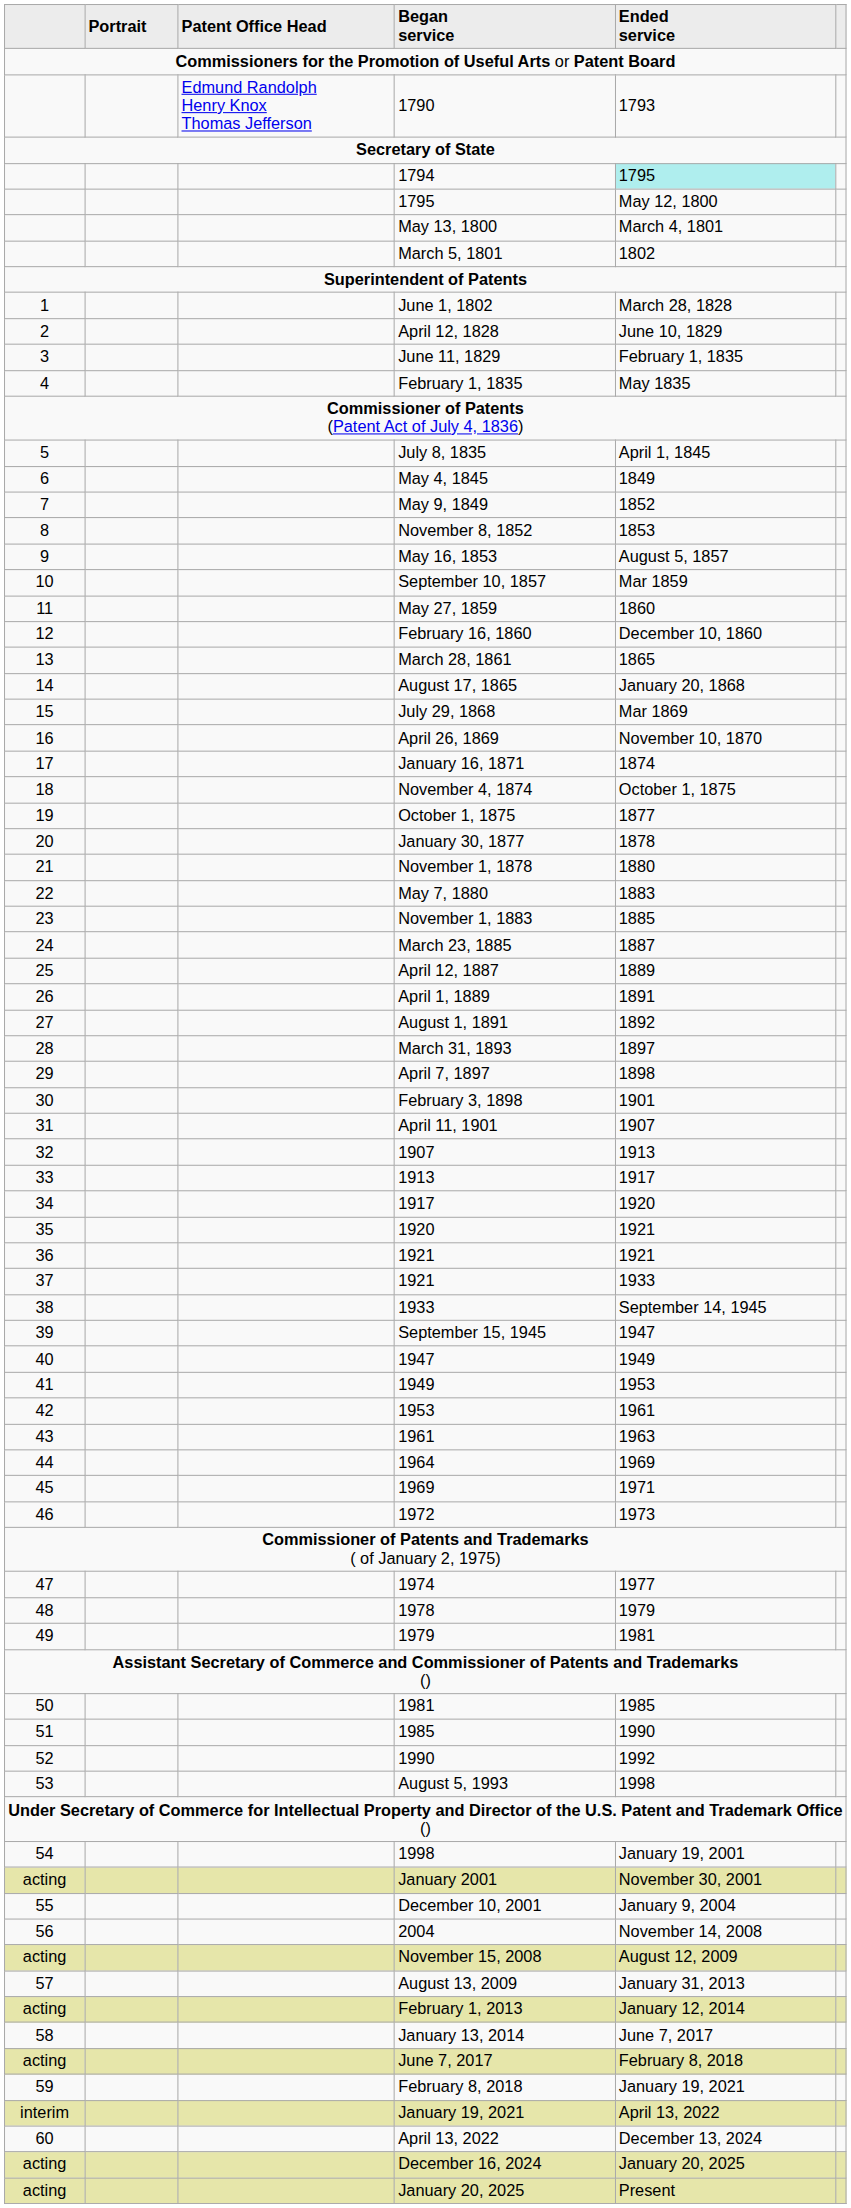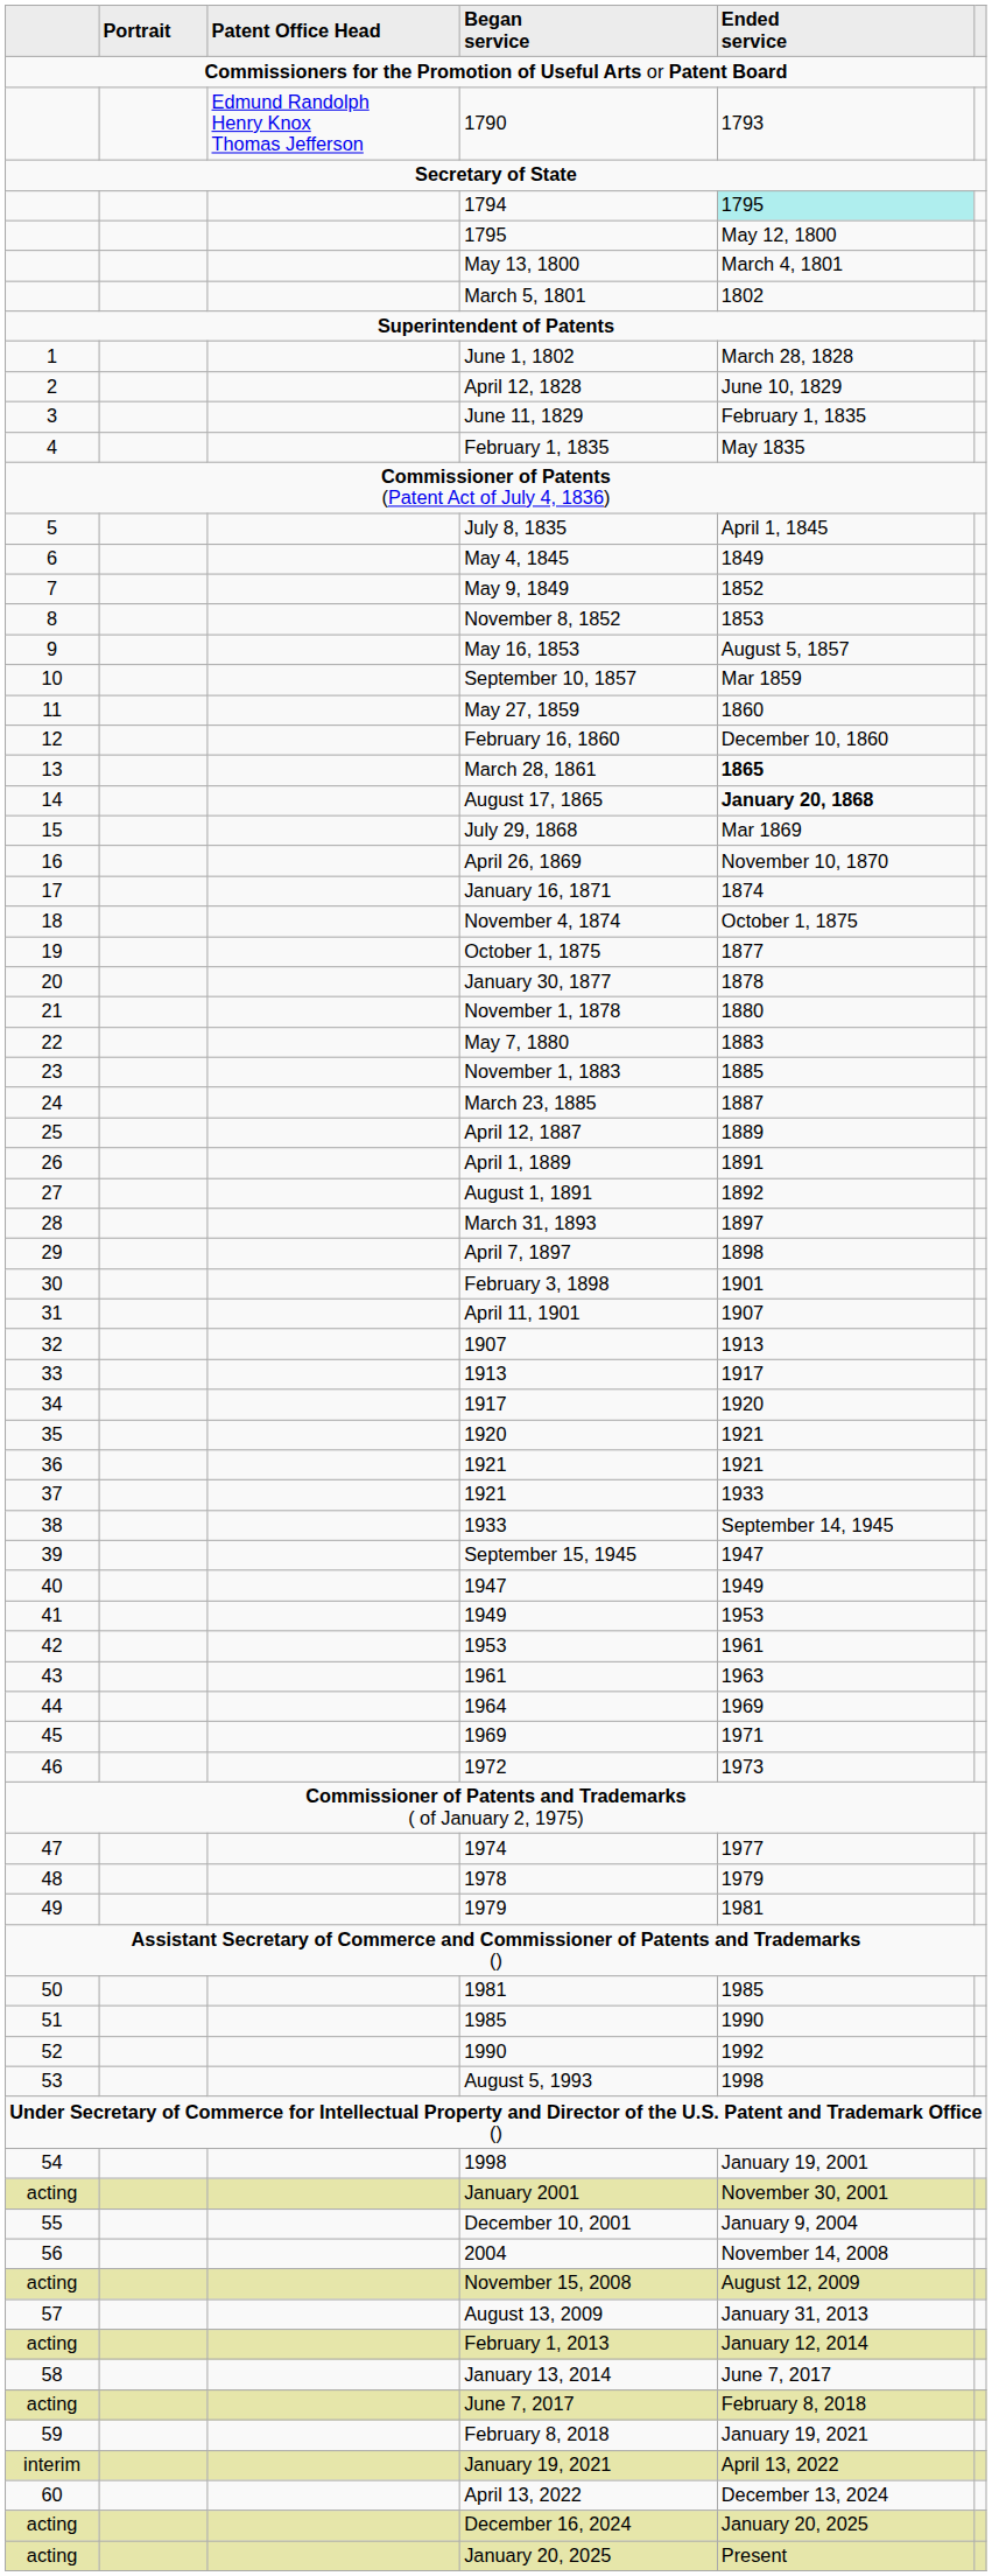March 28, 1861 | Ended service: normal -> bold
August 17, 1865 | Ended service: normal -> bold
